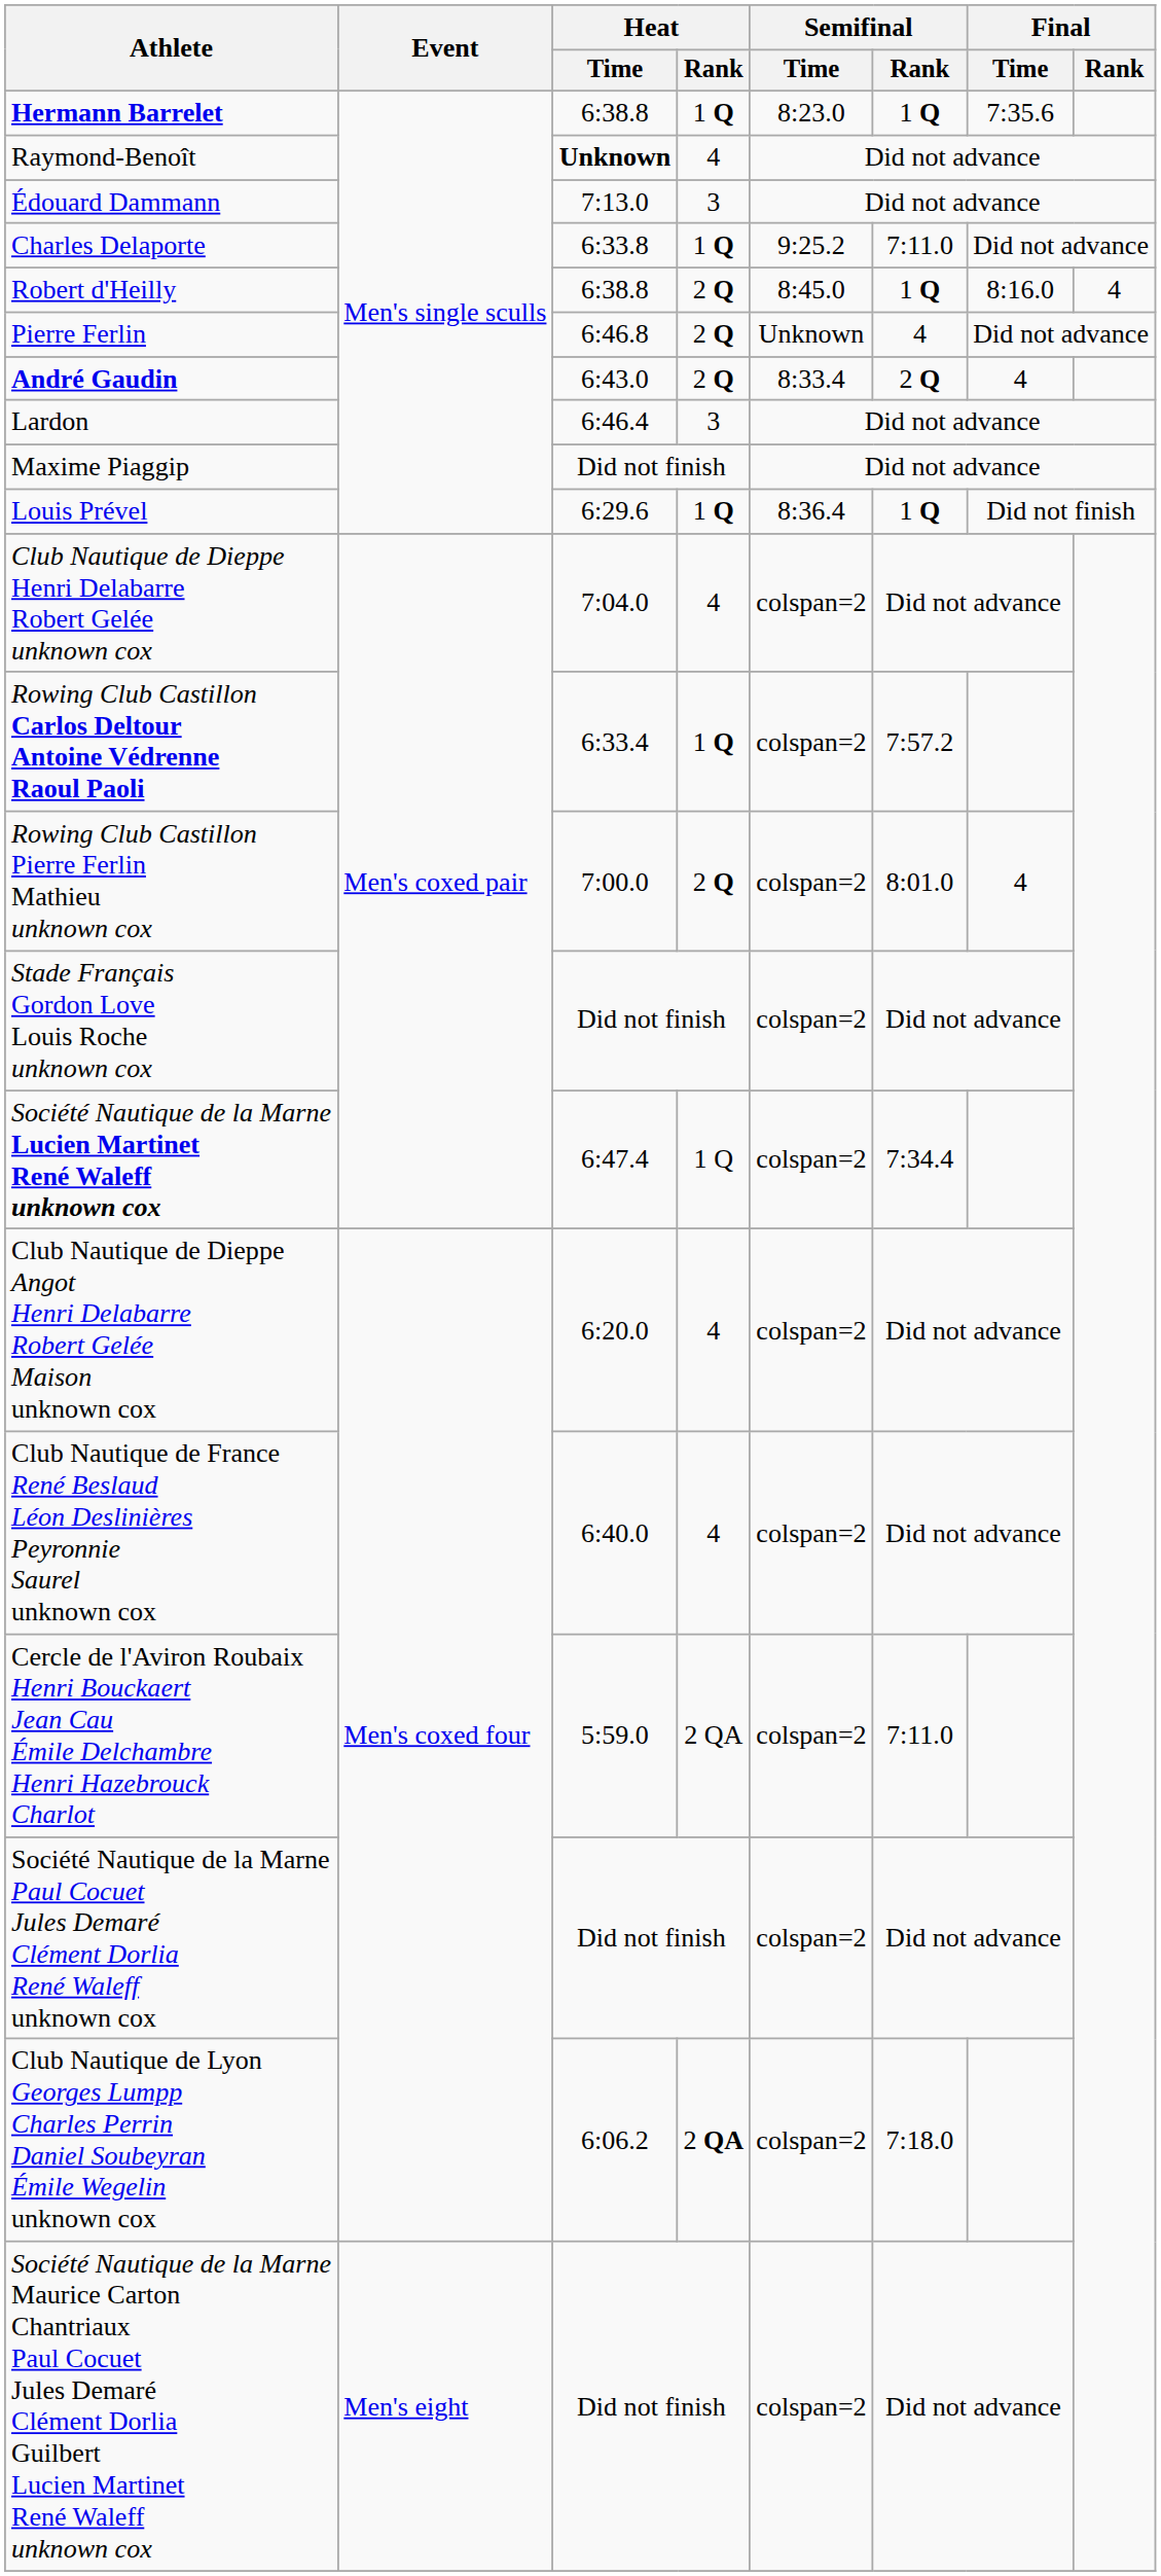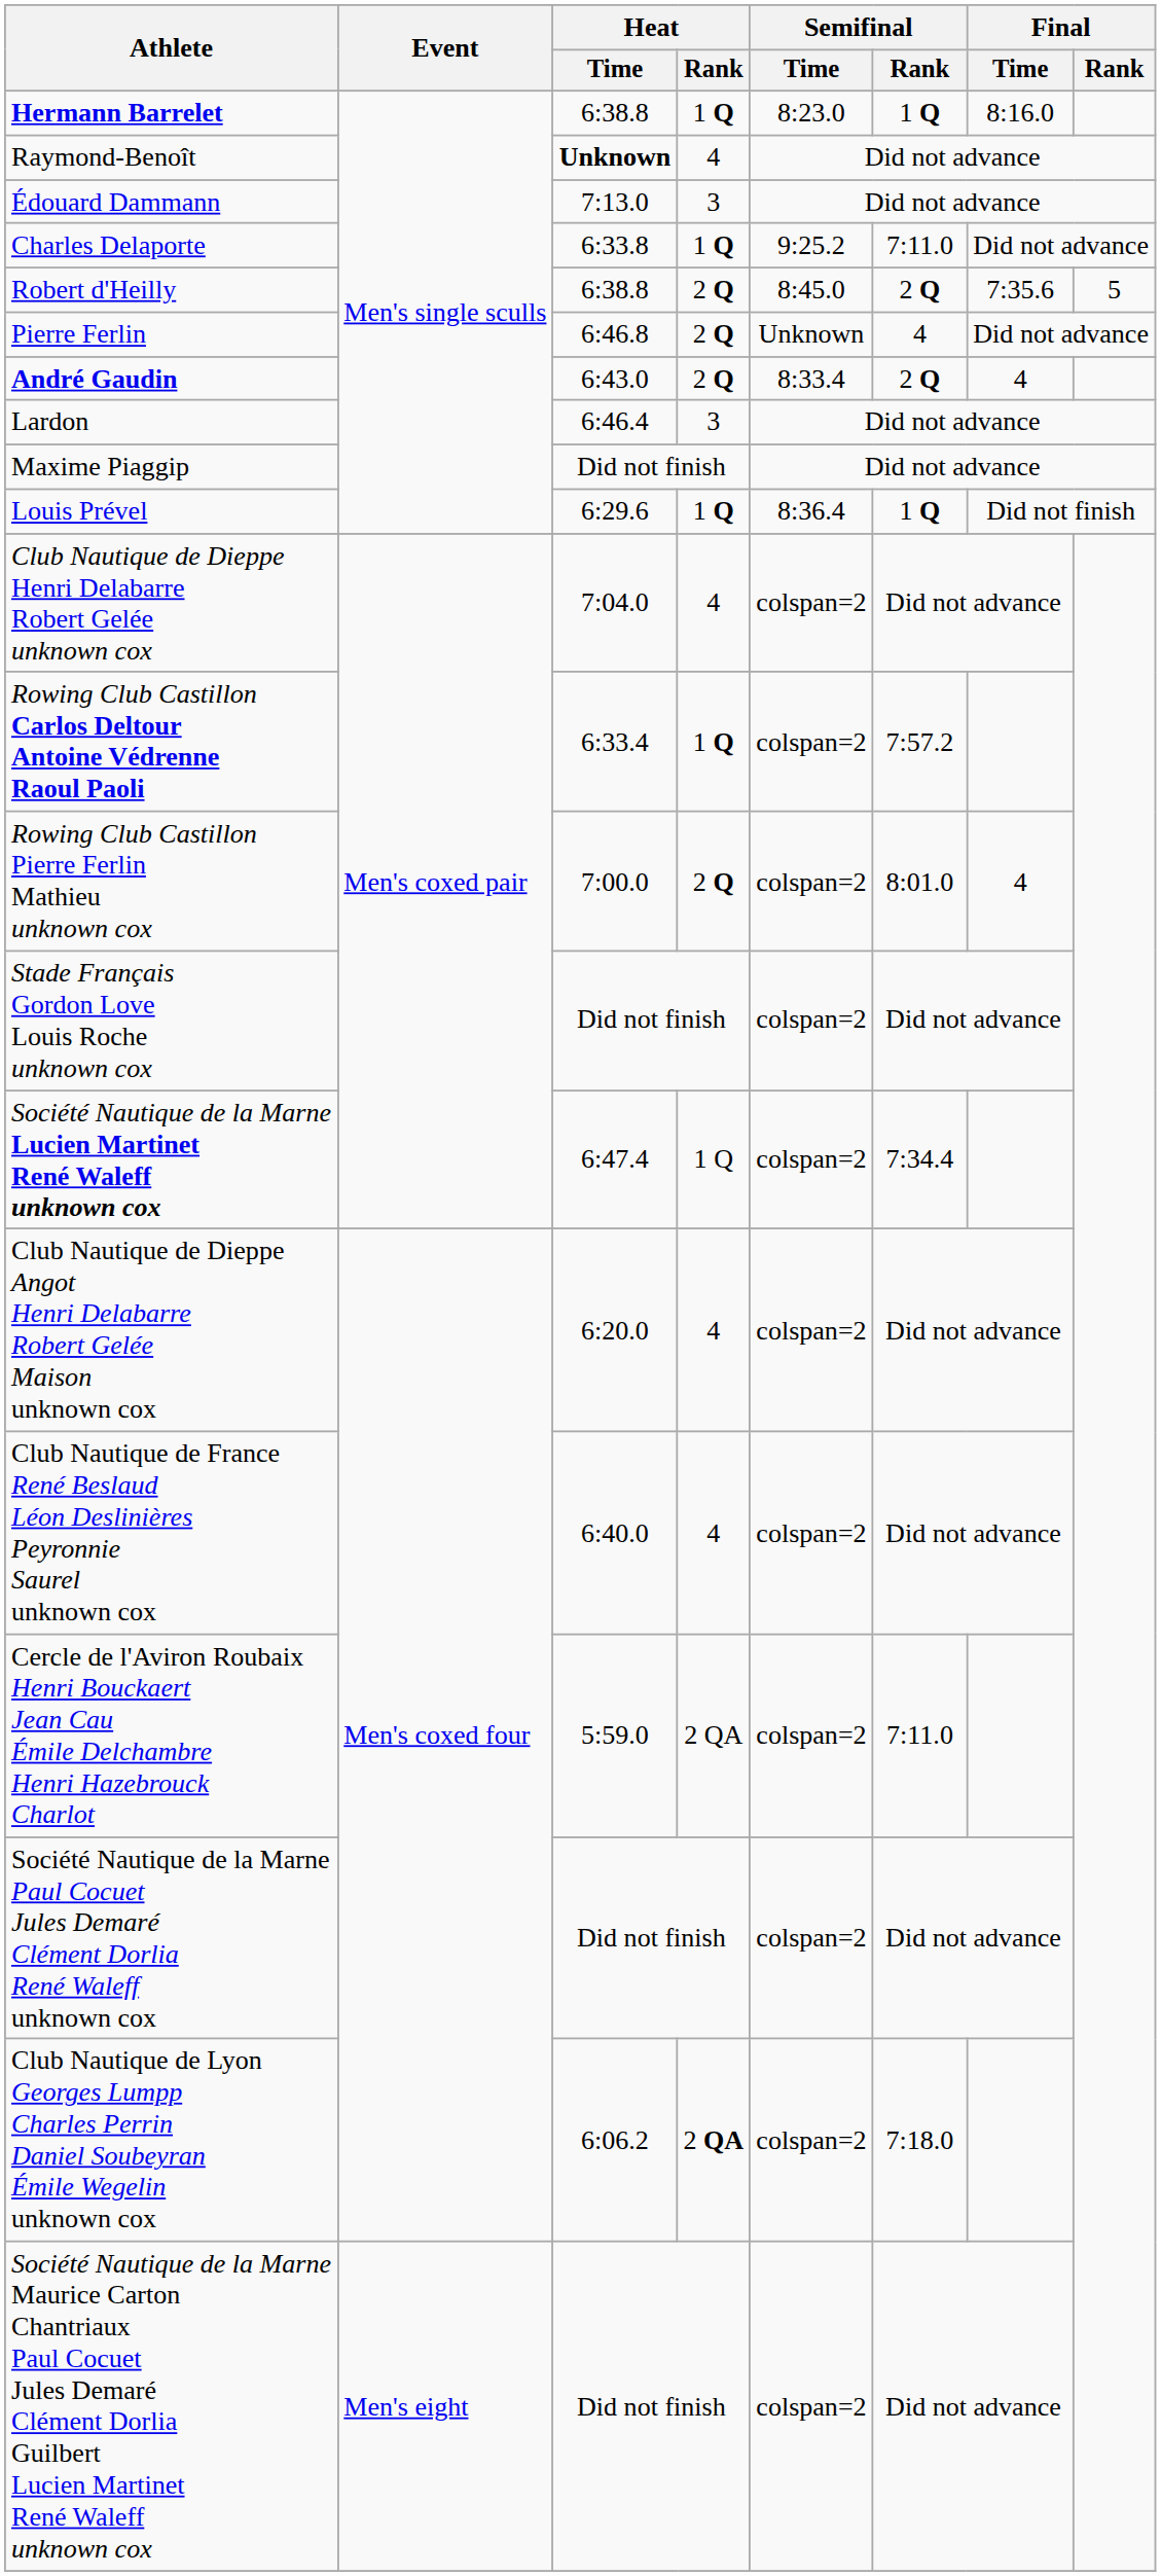Hermann Barrelet | Final / Time: 7:35.6 -> 8:16.0
Robert d'Heilly | Semifinal / Rank: 1 Q -> 2 Q
Robert d'Heilly | Final / Time: 8:16.0 -> 7:35.6
Robert d'Heilly | Final / Rank: 4 -> 5
